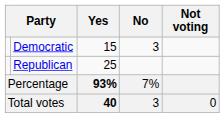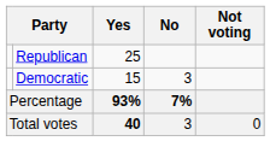rows swapped: Republican <-> Democratic
Percentage | No: normal -> bold
